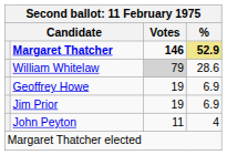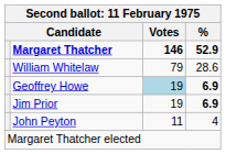Margaret Thatcher | %: khaki background -> no background
William Whitelaw | Votes: lightgrey background -> no background
Geoffrey Howe | Votes: no background -> lightblue background
Geoffrey Howe | %: normal -> bold
Jim Prior | %: normal -> bold
